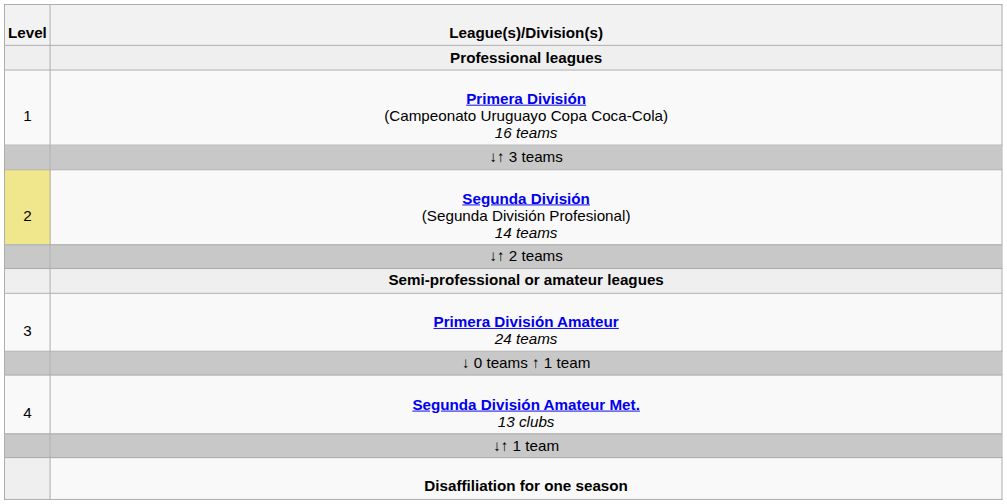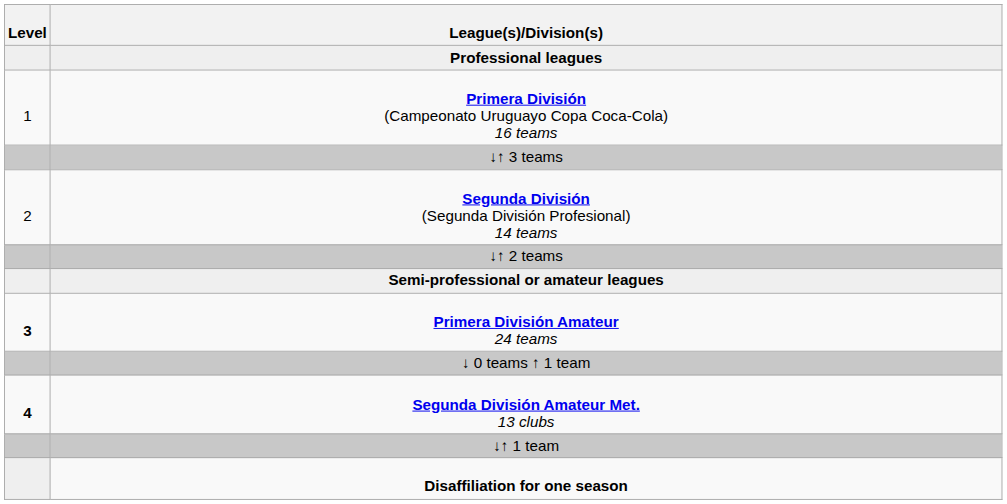Segunda División (Segunda División Profesional) 14 teams | Level: khaki background -> no background
Primera División Amateur 24 teams | Level: normal -> bold
Segunda División Amateur Met. 13 clubs | Level: normal -> bold
